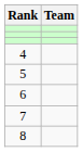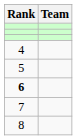row 7 | Rank: normal -> bold
